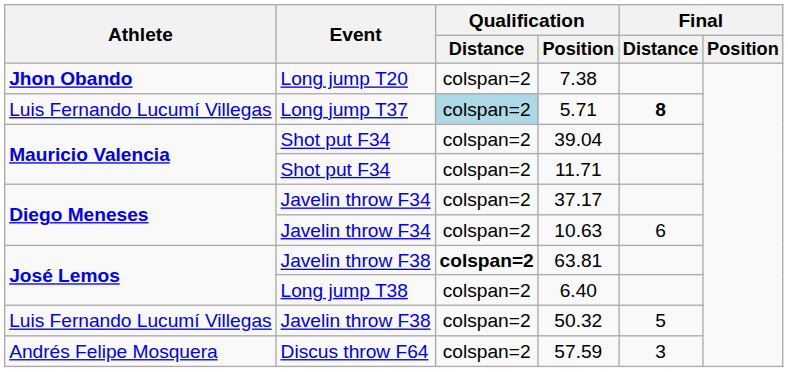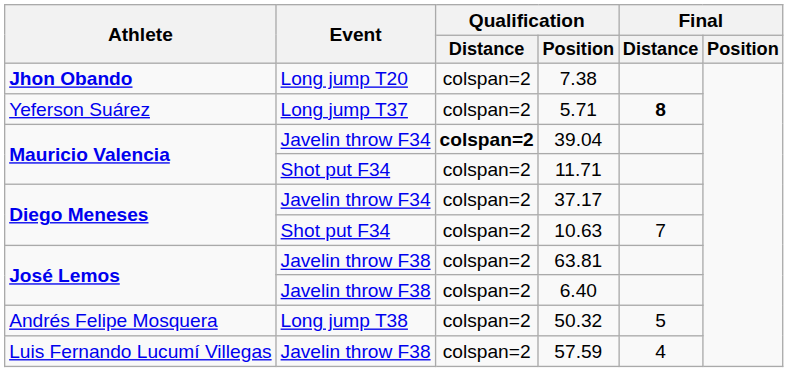5.71 | Athlete: Luis Fernando Lucumí Villegas -> Yeferson Suárez
5.71 | Qualification / Distance: lightblue background -> no background
39.04 | Event: Shot put F34 -> Javelin throw F34
39.04 | Qualification / Distance: normal -> bold
10.63 | Event: Javelin throw F34 -> Shot put F34
10.63 | Final / Distance: 6 -> 7
63.81 | Qualification / Distance: bold -> normal
6.40 | Event: Long jump T38 -> Javelin throw F38
50.32 | Athlete: Luis Fernando Lucumí Villegas -> Andrés Felipe Mosquera
50.32 | Event: Javelin throw F38 -> Long jump T38
57.59 | Athlete: Andrés Felipe Mosquera -> Luis Fernando Lucumí Villegas
57.59 | Event: Discus throw F64 -> Javelin throw F38
57.59 | Final / Distance: 3 -> 4
